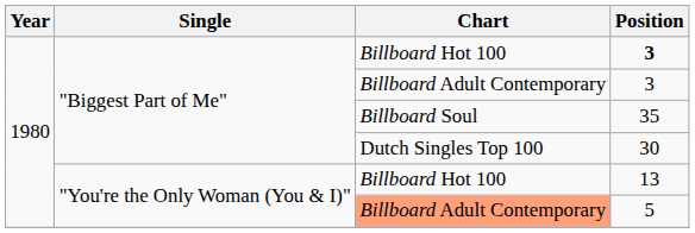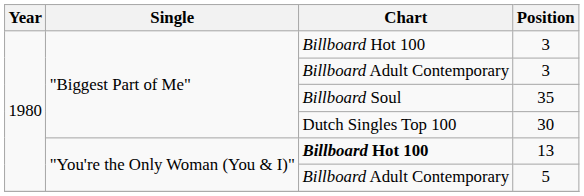Billboard Hot 100 / 3 | Position: bold -> normal
13 | Chart: normal -> bold
5 | Chart: lightsalmon background -> no background
